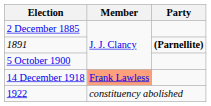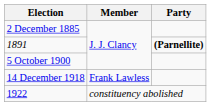14 December 1918 | Member: lightsalmon background -> no background
